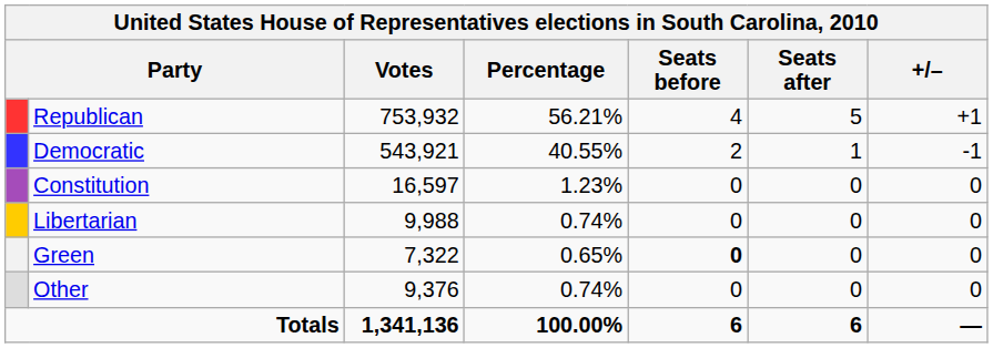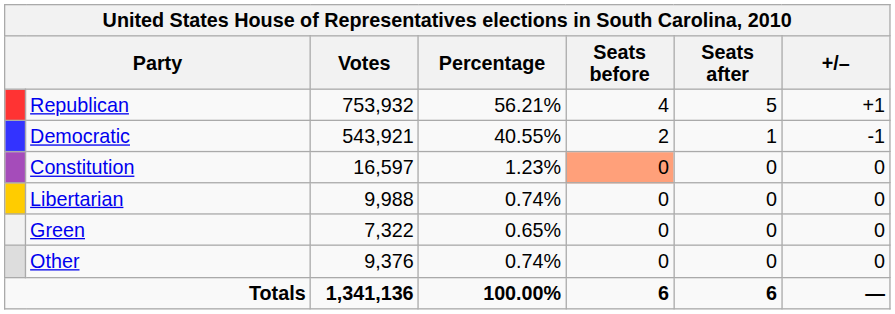Constitution | Seats before: no background -> lightsalmon background
Green | Seats before: bold -> normal
